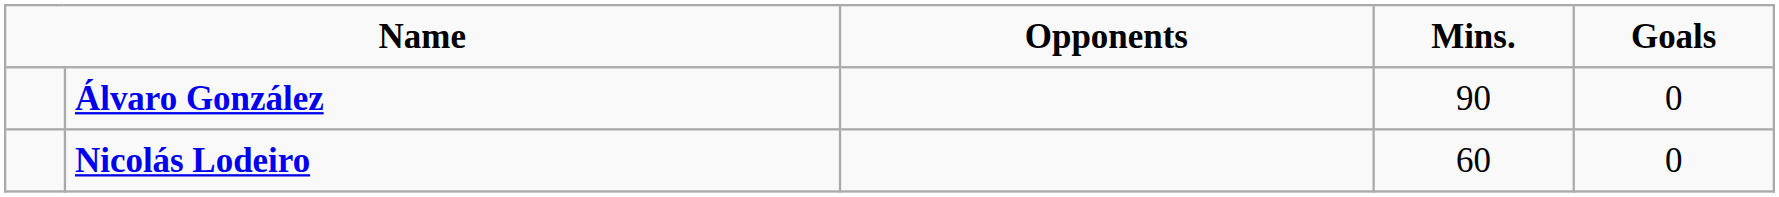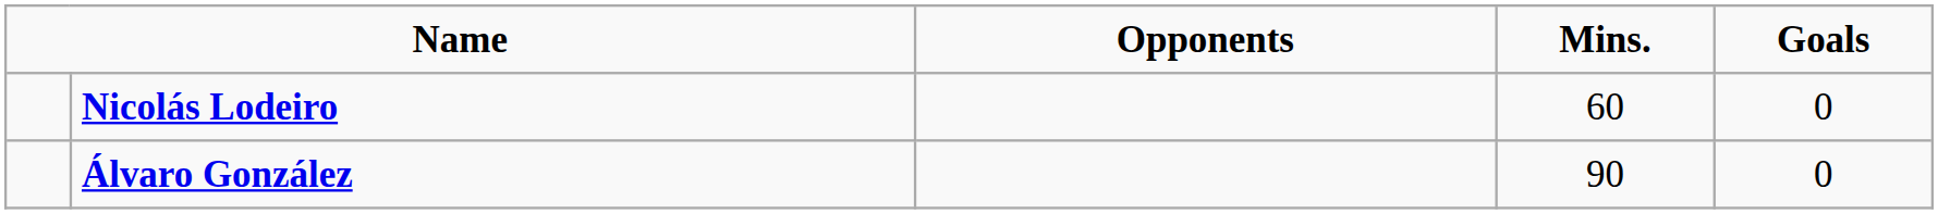rows swapped: Álvaro González <-> Nicolás Lodeiro
